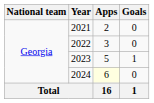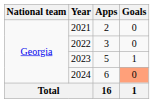2024 | Apps: lightyellow background -> no background
2024 | Goals: no background -> lightsalmon background
